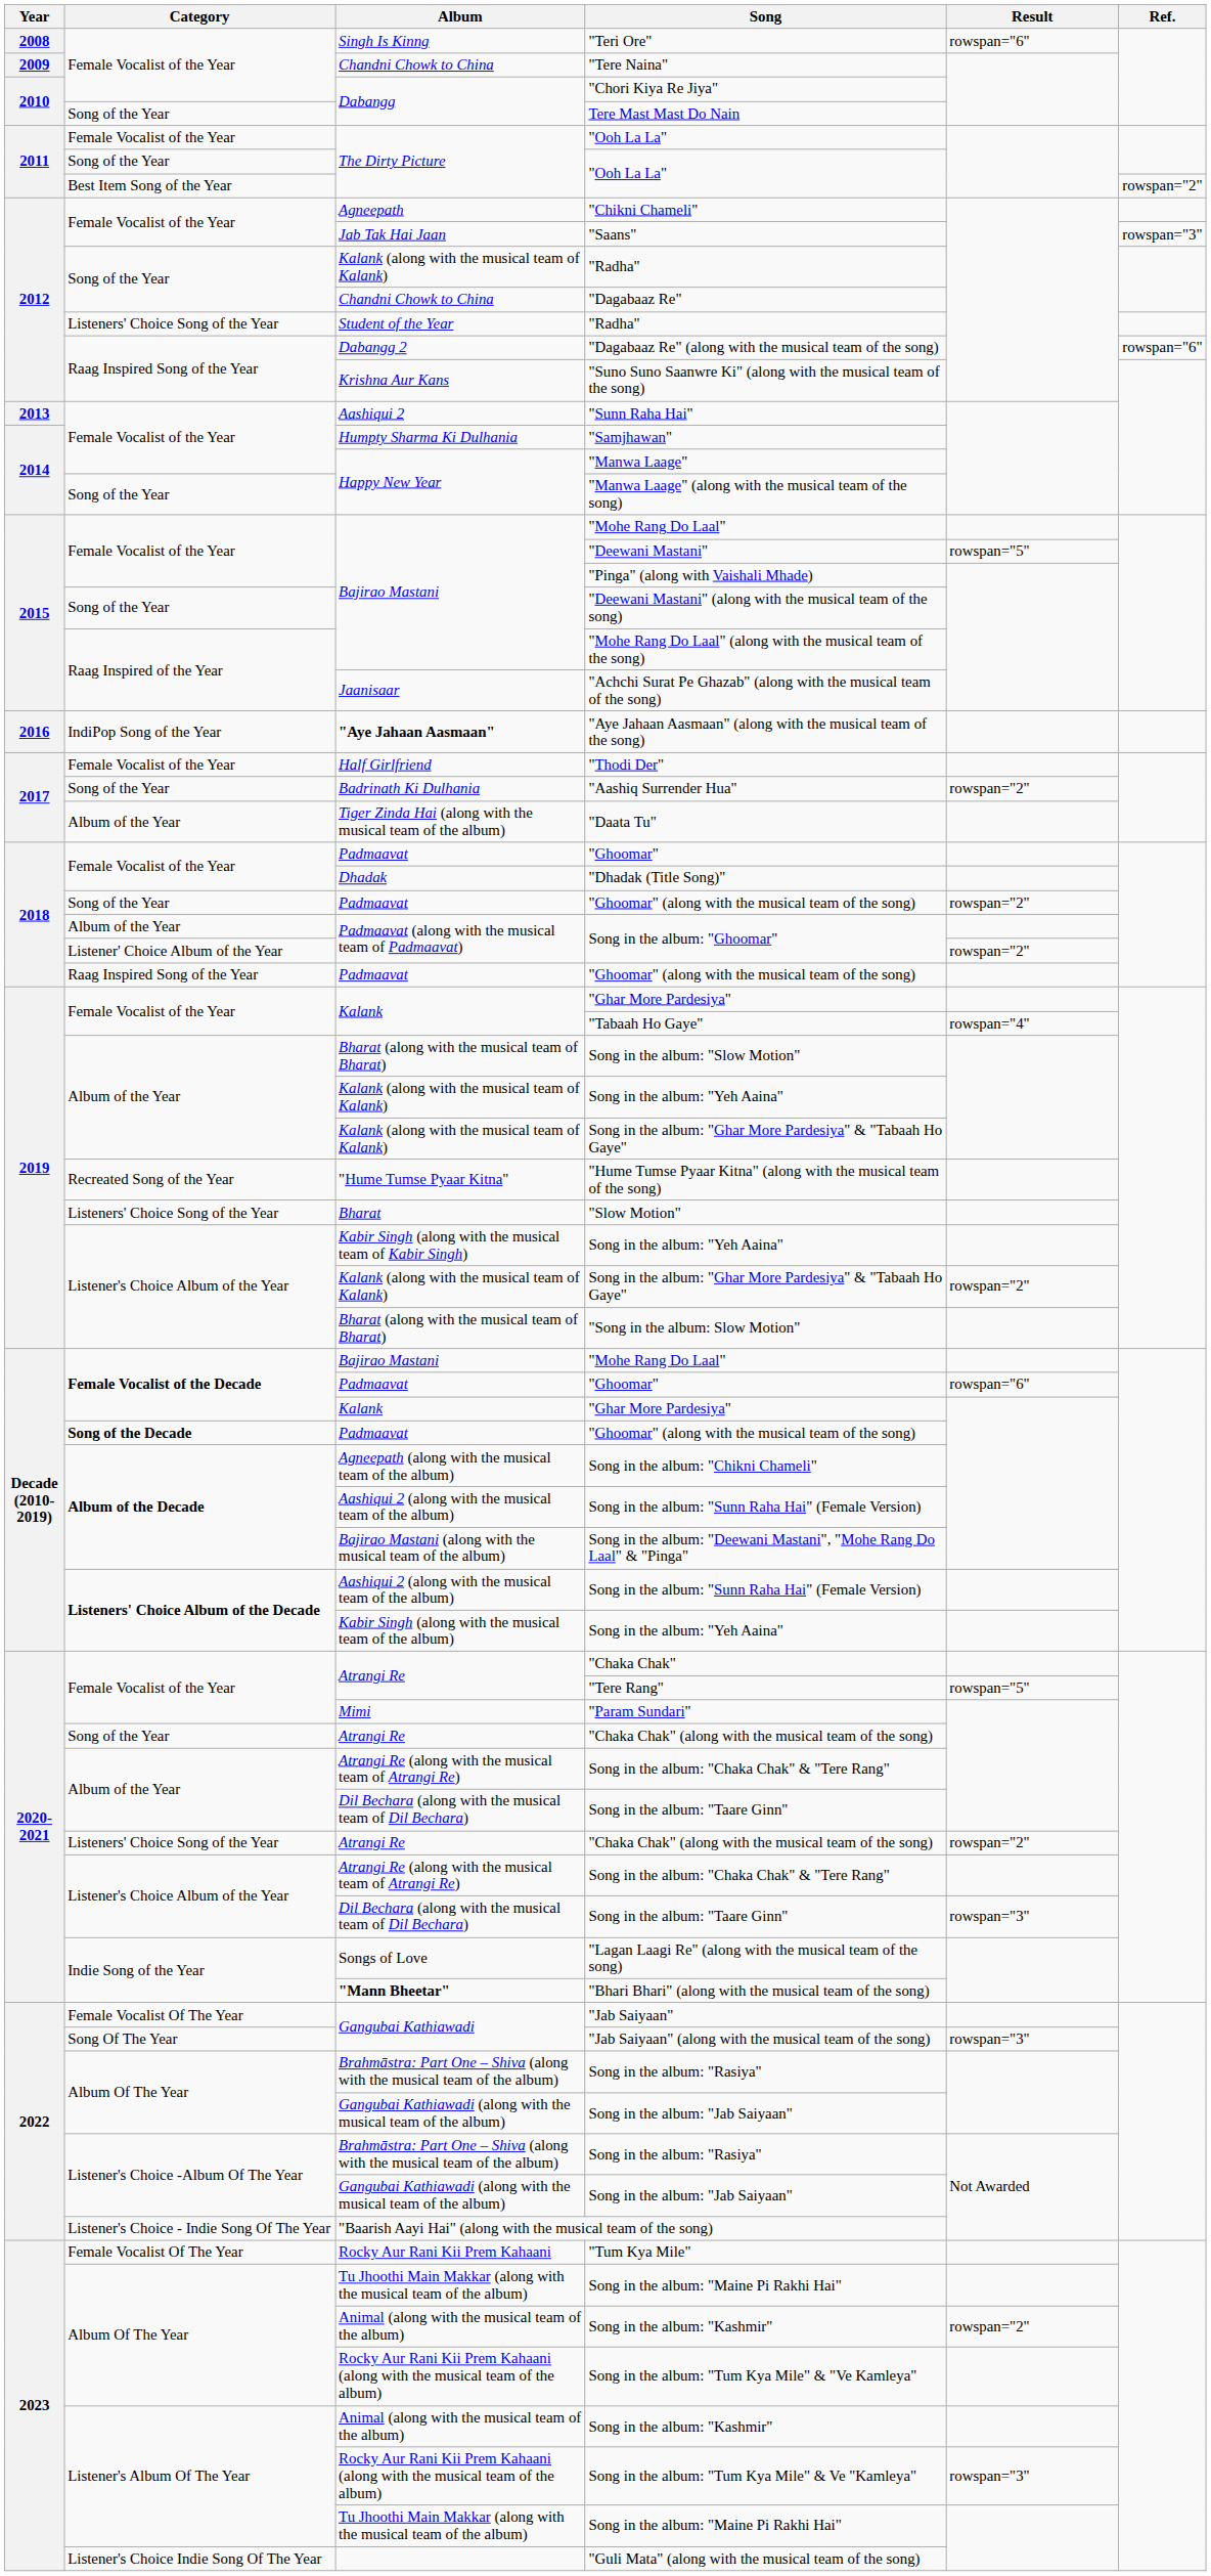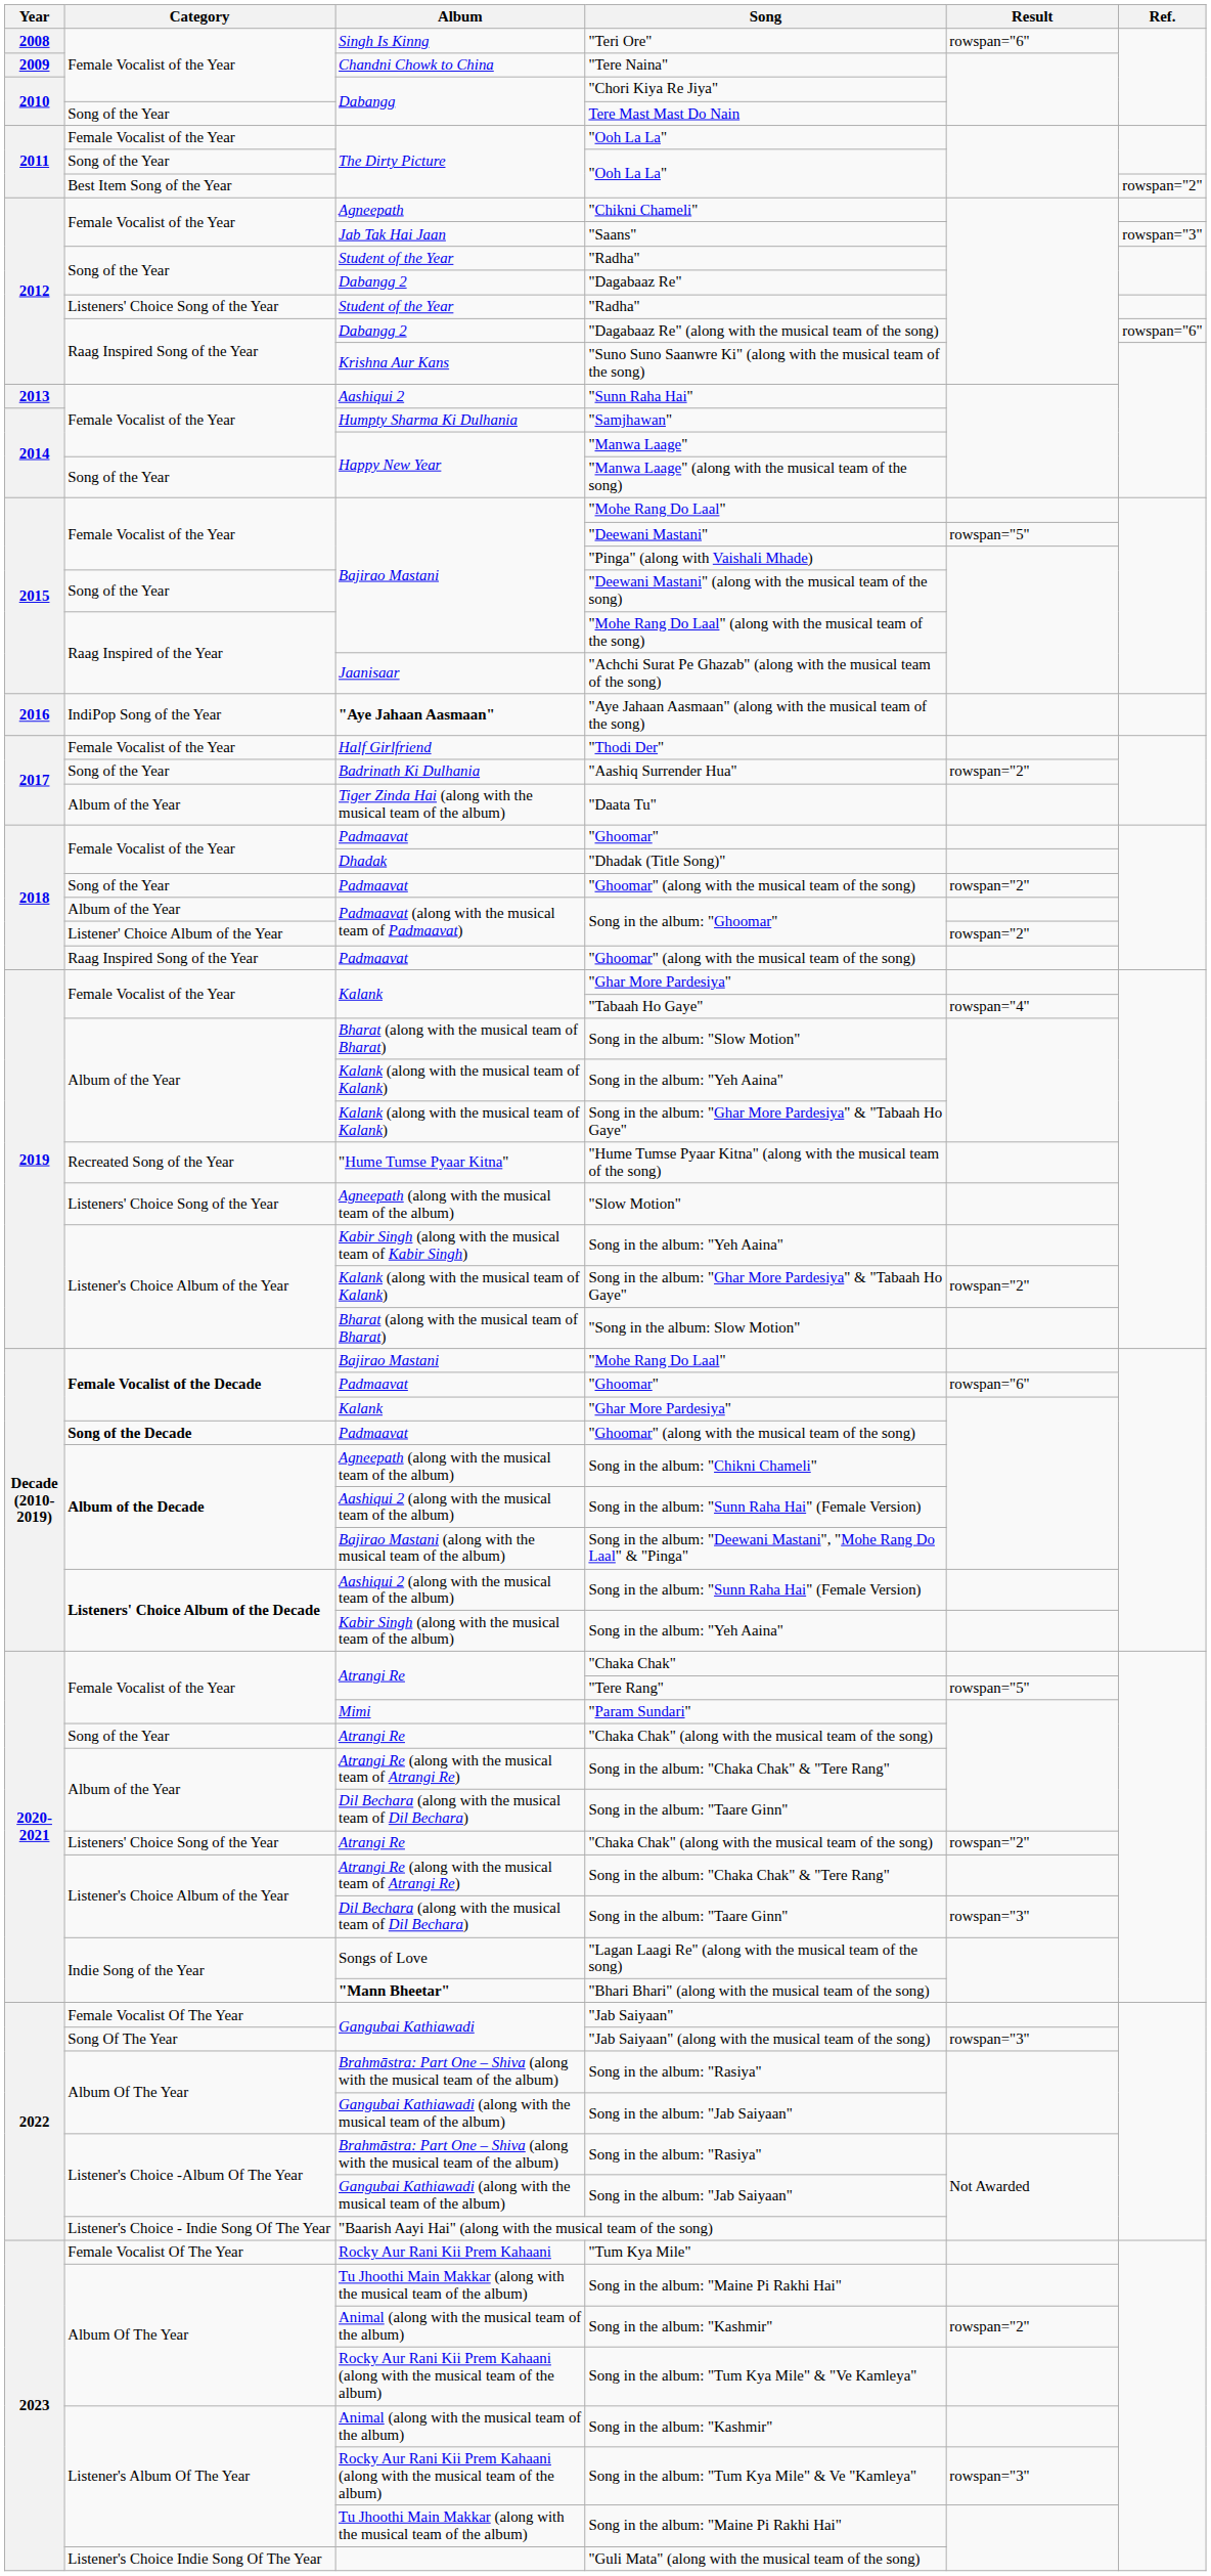Song of the Year / "Radha" | Album: Kalank (along with the musical team of Kalank) -> Student of the Year
"Dagabaaz Re" | Album: Chandni Chowk to China -> Dabangg 2
"Slow Motion" | Album: Bharat -> Agneepath (along with the musical team of the album)
